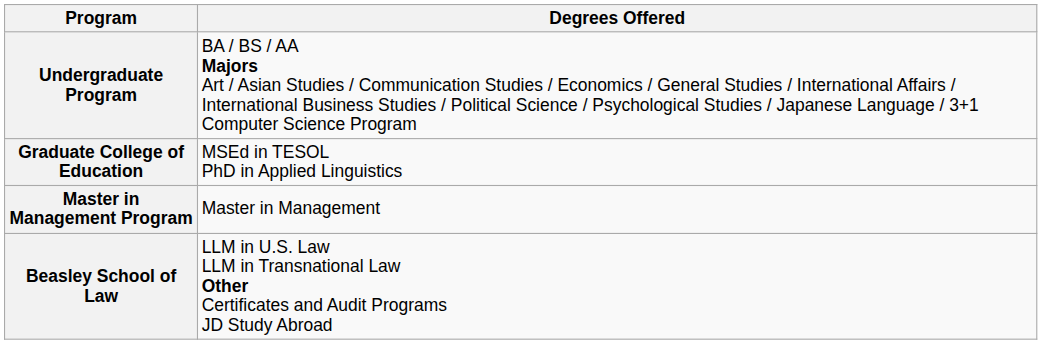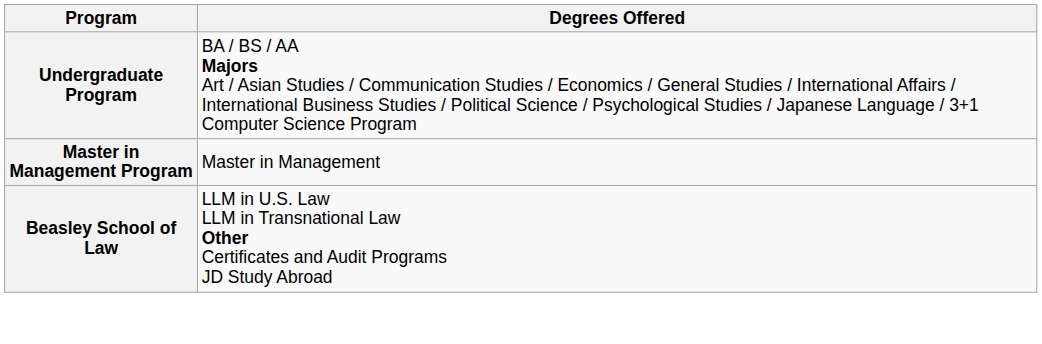- row: Graduate College of Education | MSEd in TESOL PhD in Applied Linguistics
